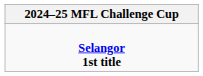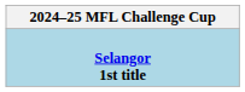row 2 | column 1: no background -> lightblue background
